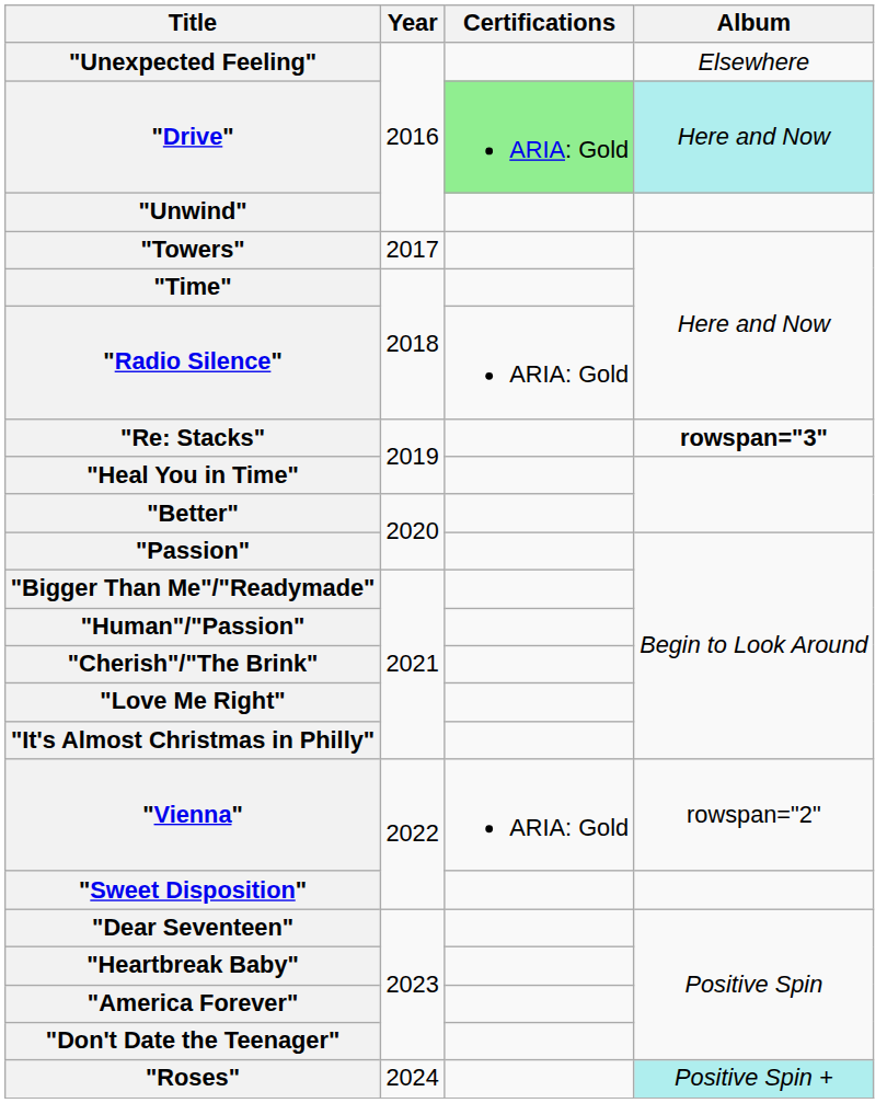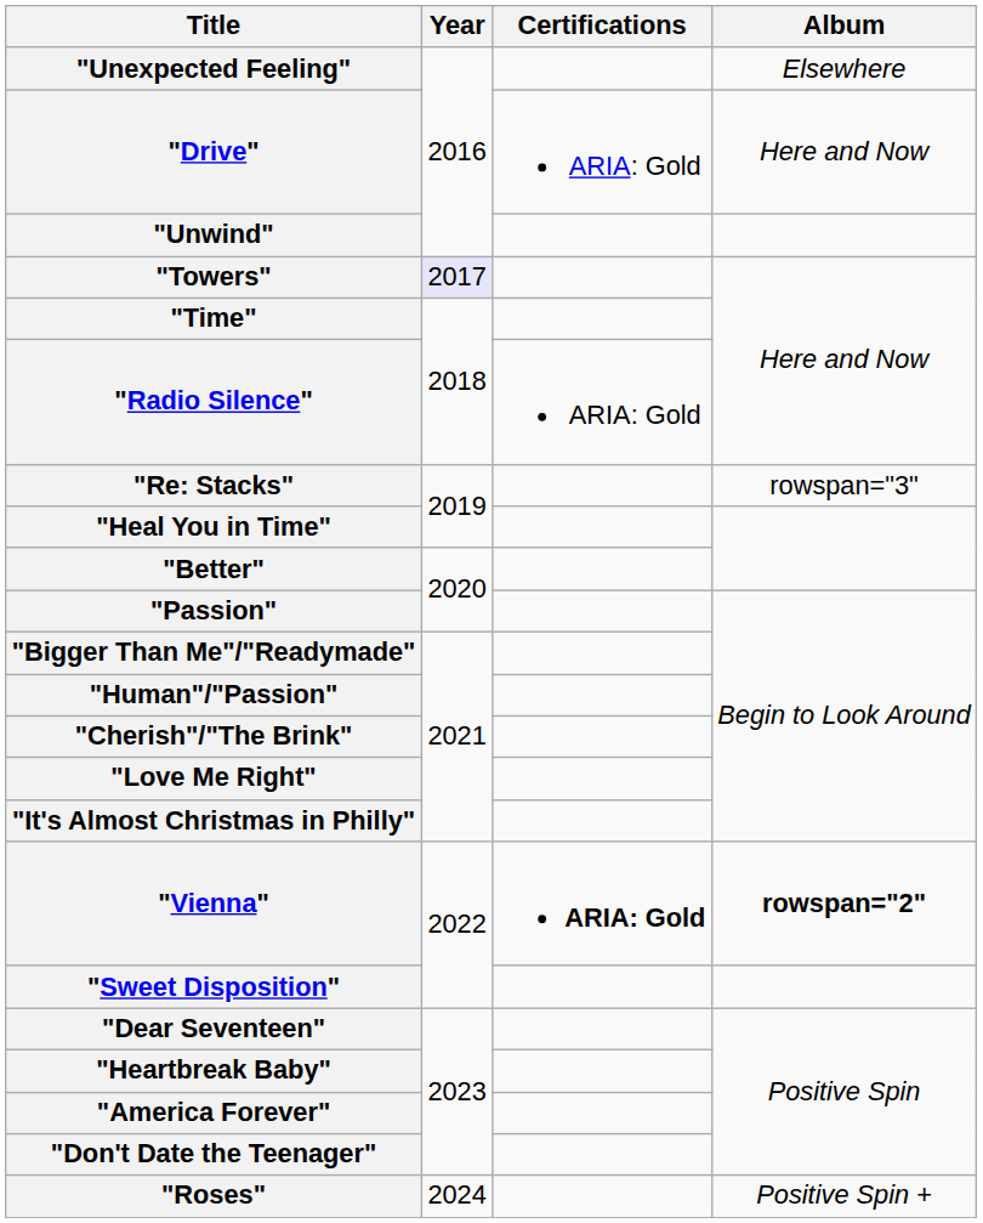"Drive" | Certifications: lightgreen background -> no background
"Drive" | Album: paleturquoise background -> no background
"Towers" | Year: no background -> lavender background
"Re: Stacks" | Album: bold -> normal
"Vienna" | Certifications: normal -> bold
"Vienna" | Album: normal -> bold
"Roses" | Album: paleturquoise background -> no background
